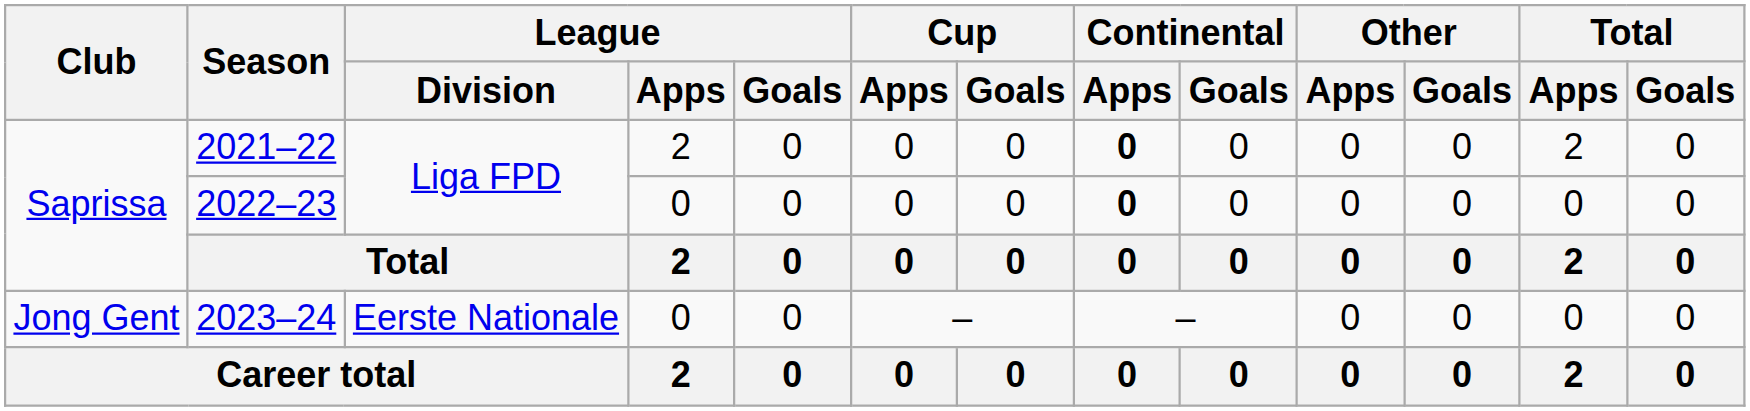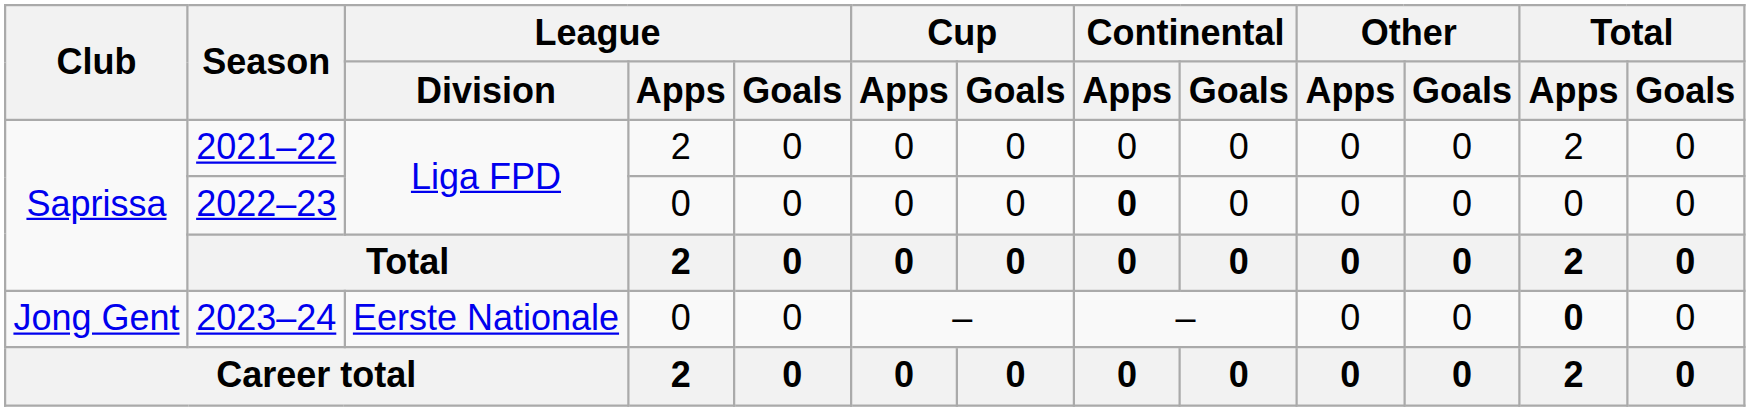2021–22 | Continental / Apps: bold -> normal
2023–24 | Total / Apps: normal -> bold
